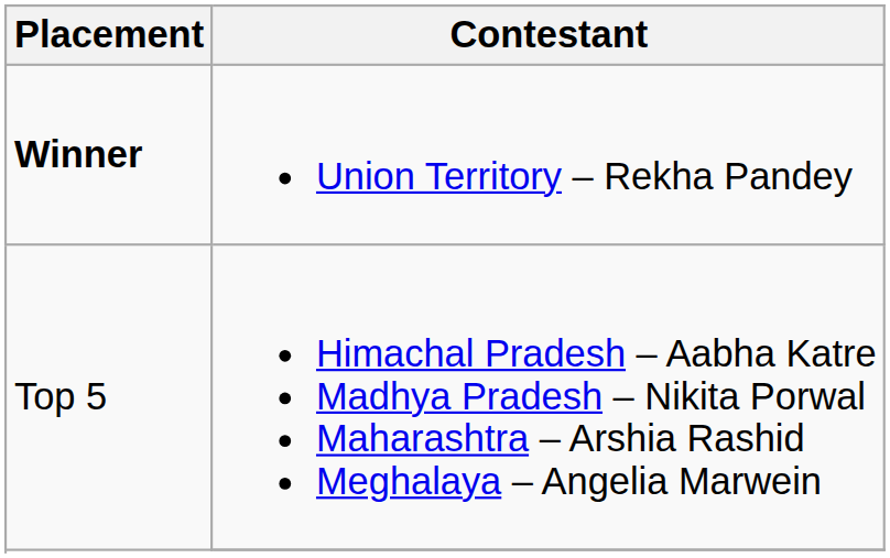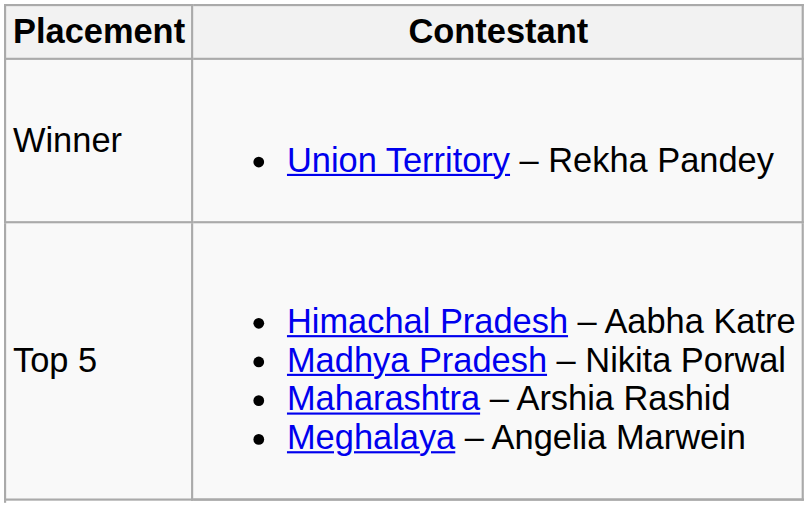row 2 | Placement: bold -> normal
